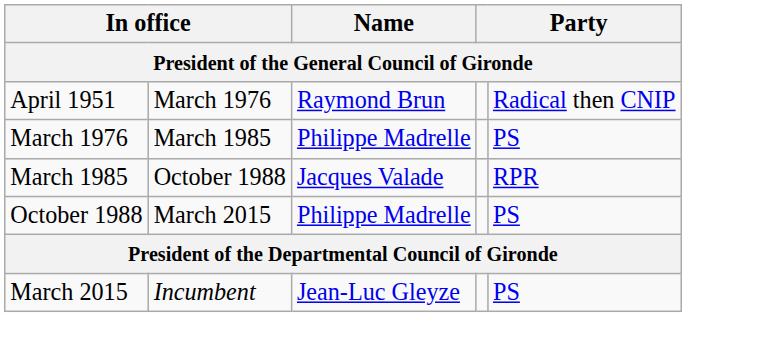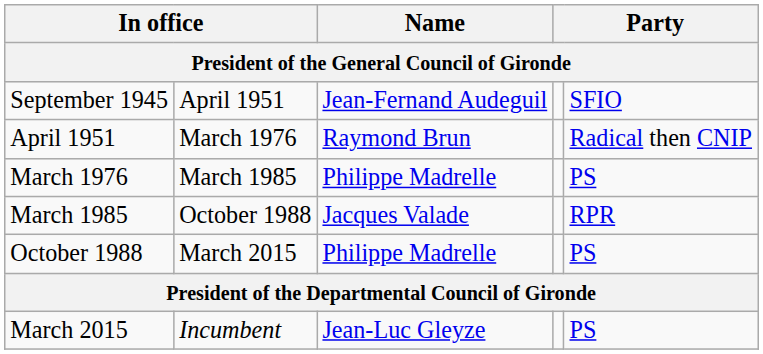+ row: September 1945 | April 1951 | Jean-Fernand Audeguil | SFIO
